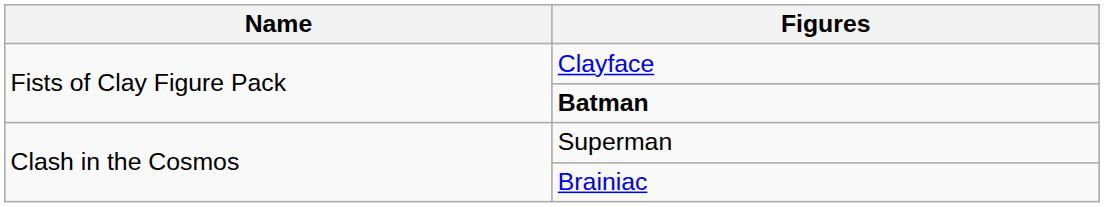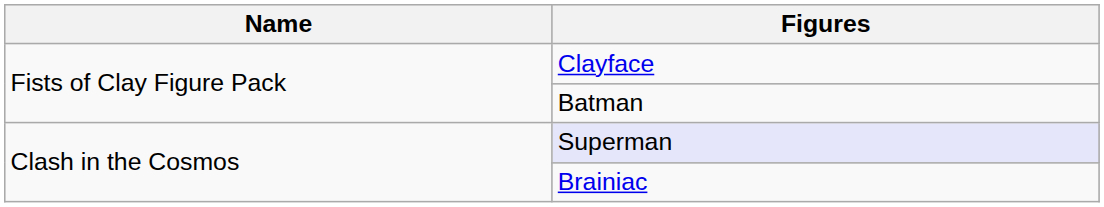Batman | Figures: bold -> normal
Superman | Figures: no background -> lavender background
